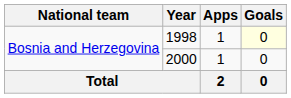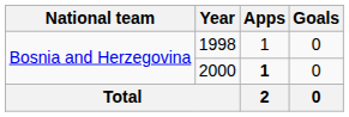1998 | Goals: lightyellow background -> no background
2000 | Apps: normal -> bold
